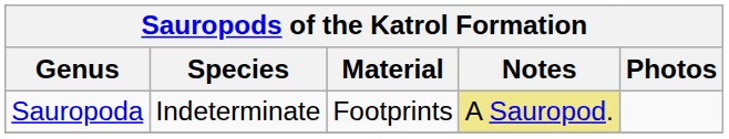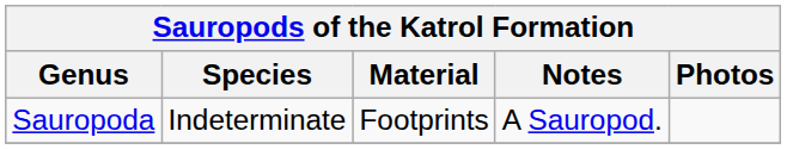Sauropoda | Notes: khaki background -> no background
